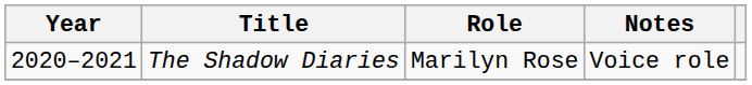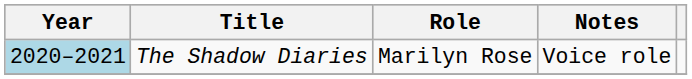The Shadow Diaries | Year: no background -> lightblue background
